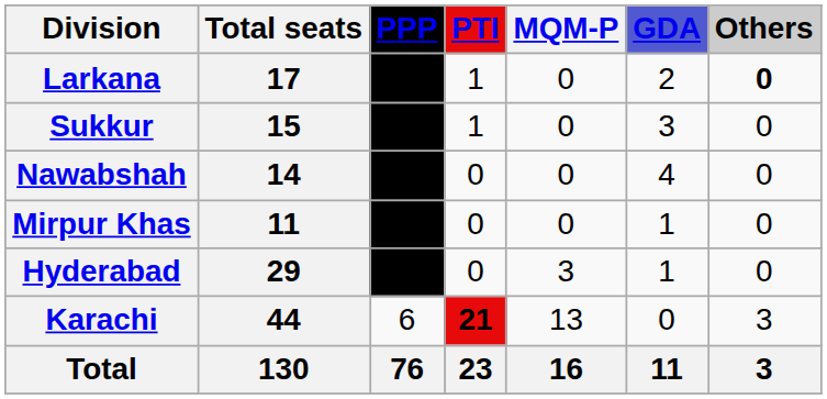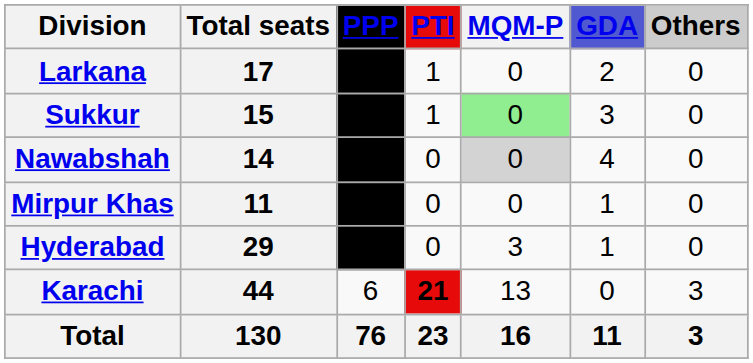Larkana | column 7: bold -> normal
Sukkur | column 5: no background -> lightgreen background
Nawabshah | column 5: no background -> lightgrey background
